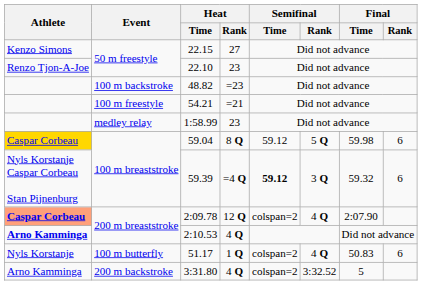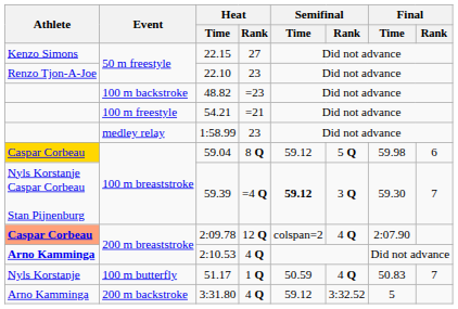59.39 | Final / Time: 59.32 -> 59.30
59.39 | Final / Rank: 6 -> 7
51.17 | Semifinal / Time: colspan=2 -> 50.59
51.17 | Final / Rank: 6 -> 7
3:31.80 | Semifinal / Time: colspan=2 -> 59.12
